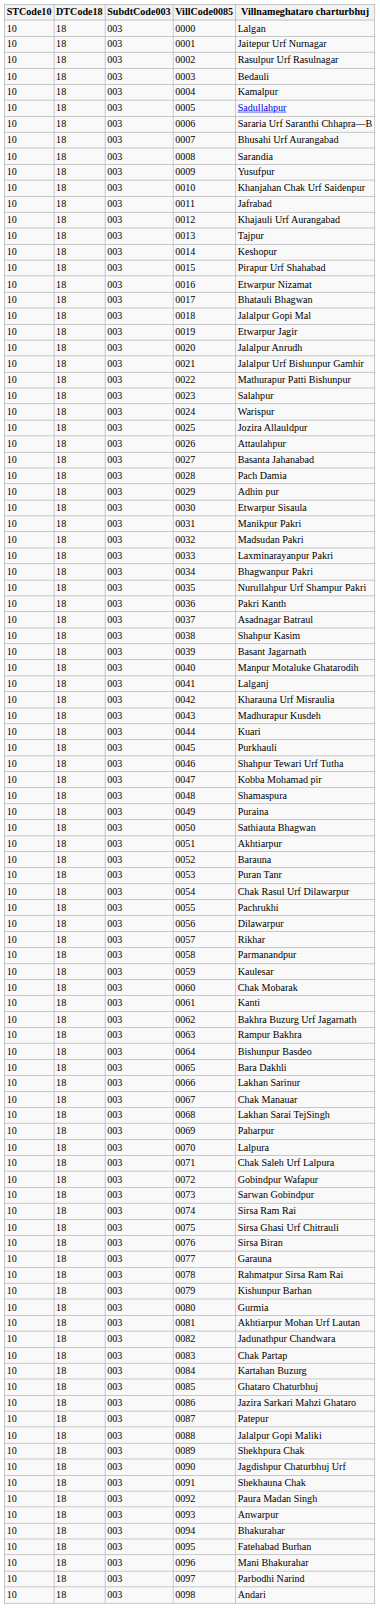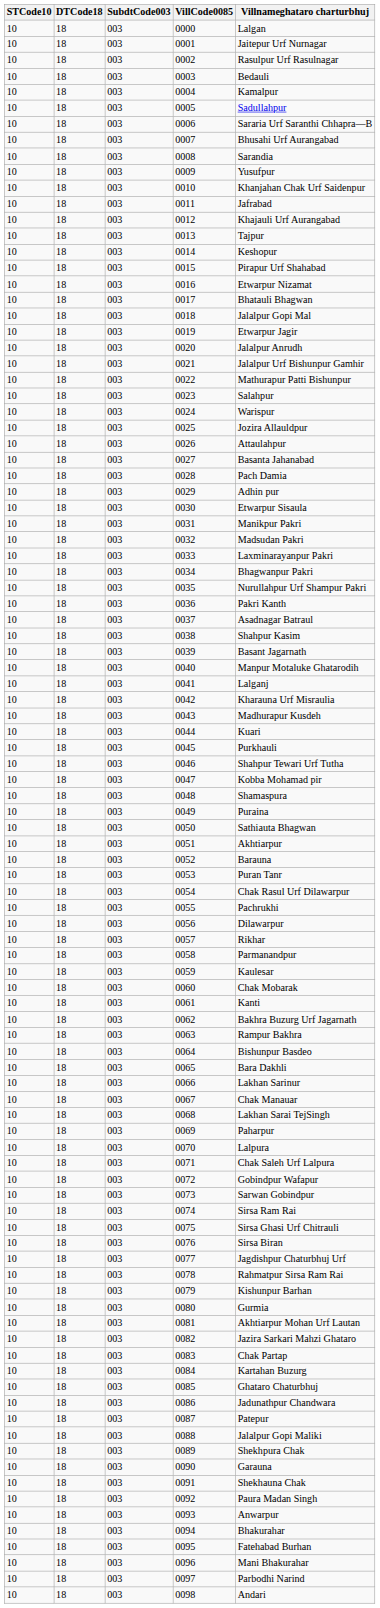0077 | Villnameghataro charturbhuj: Garauna -> Jagdishpur Chaturbhuj Urf
0082 | Villnameghataro charturbhuj: Jadunathpur Chandwara -> Jazira Sarkari Mahzi Ghataro
0086 | Villnameghataro charturbhuj: Jazira Sarkari Mahzi Ghataro -> Jadunathpur Chandwara
0090 | Villnameghataro charturbhuj: Jagdishpur Chaturbhuj Urf -> Garauna
